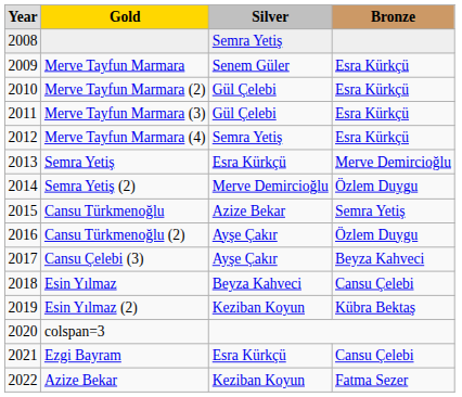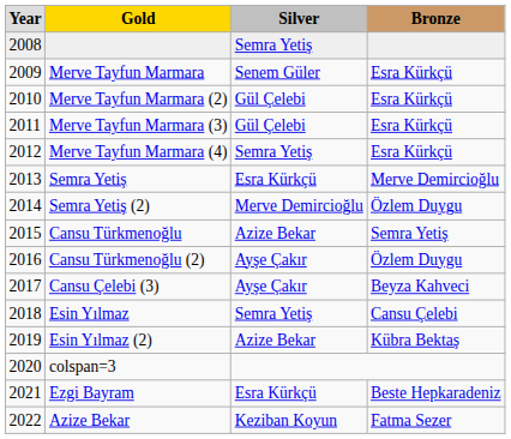Esin Yılmaz | column 3: Beyza Kahveci -> Semra Yetiş
Esin Yılmaz (2) | column 3: Keziban Koyun -> Azize Bekar
Ezgi Bayram | column 4: Cansu Çelebi -> Beste Hepkaradeniz
